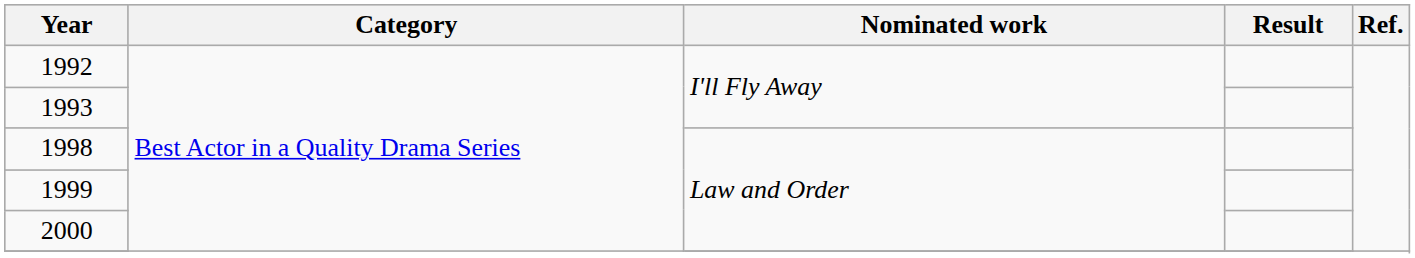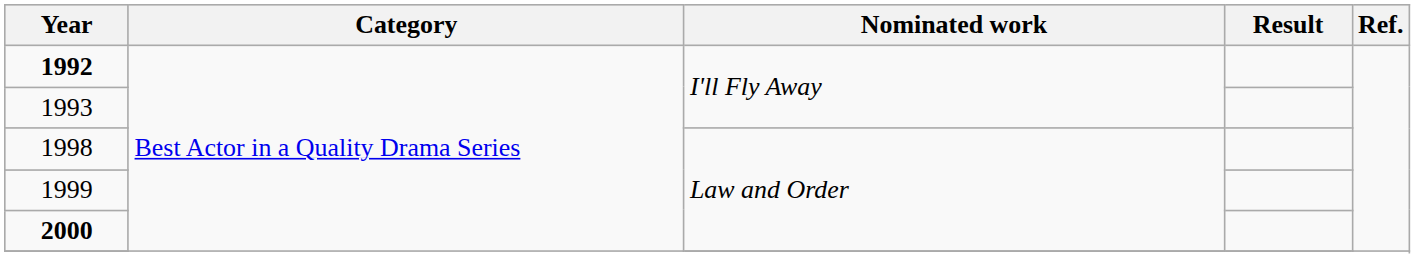1992 | Year: normal -> bold
2000 | Year: normal -> bold
